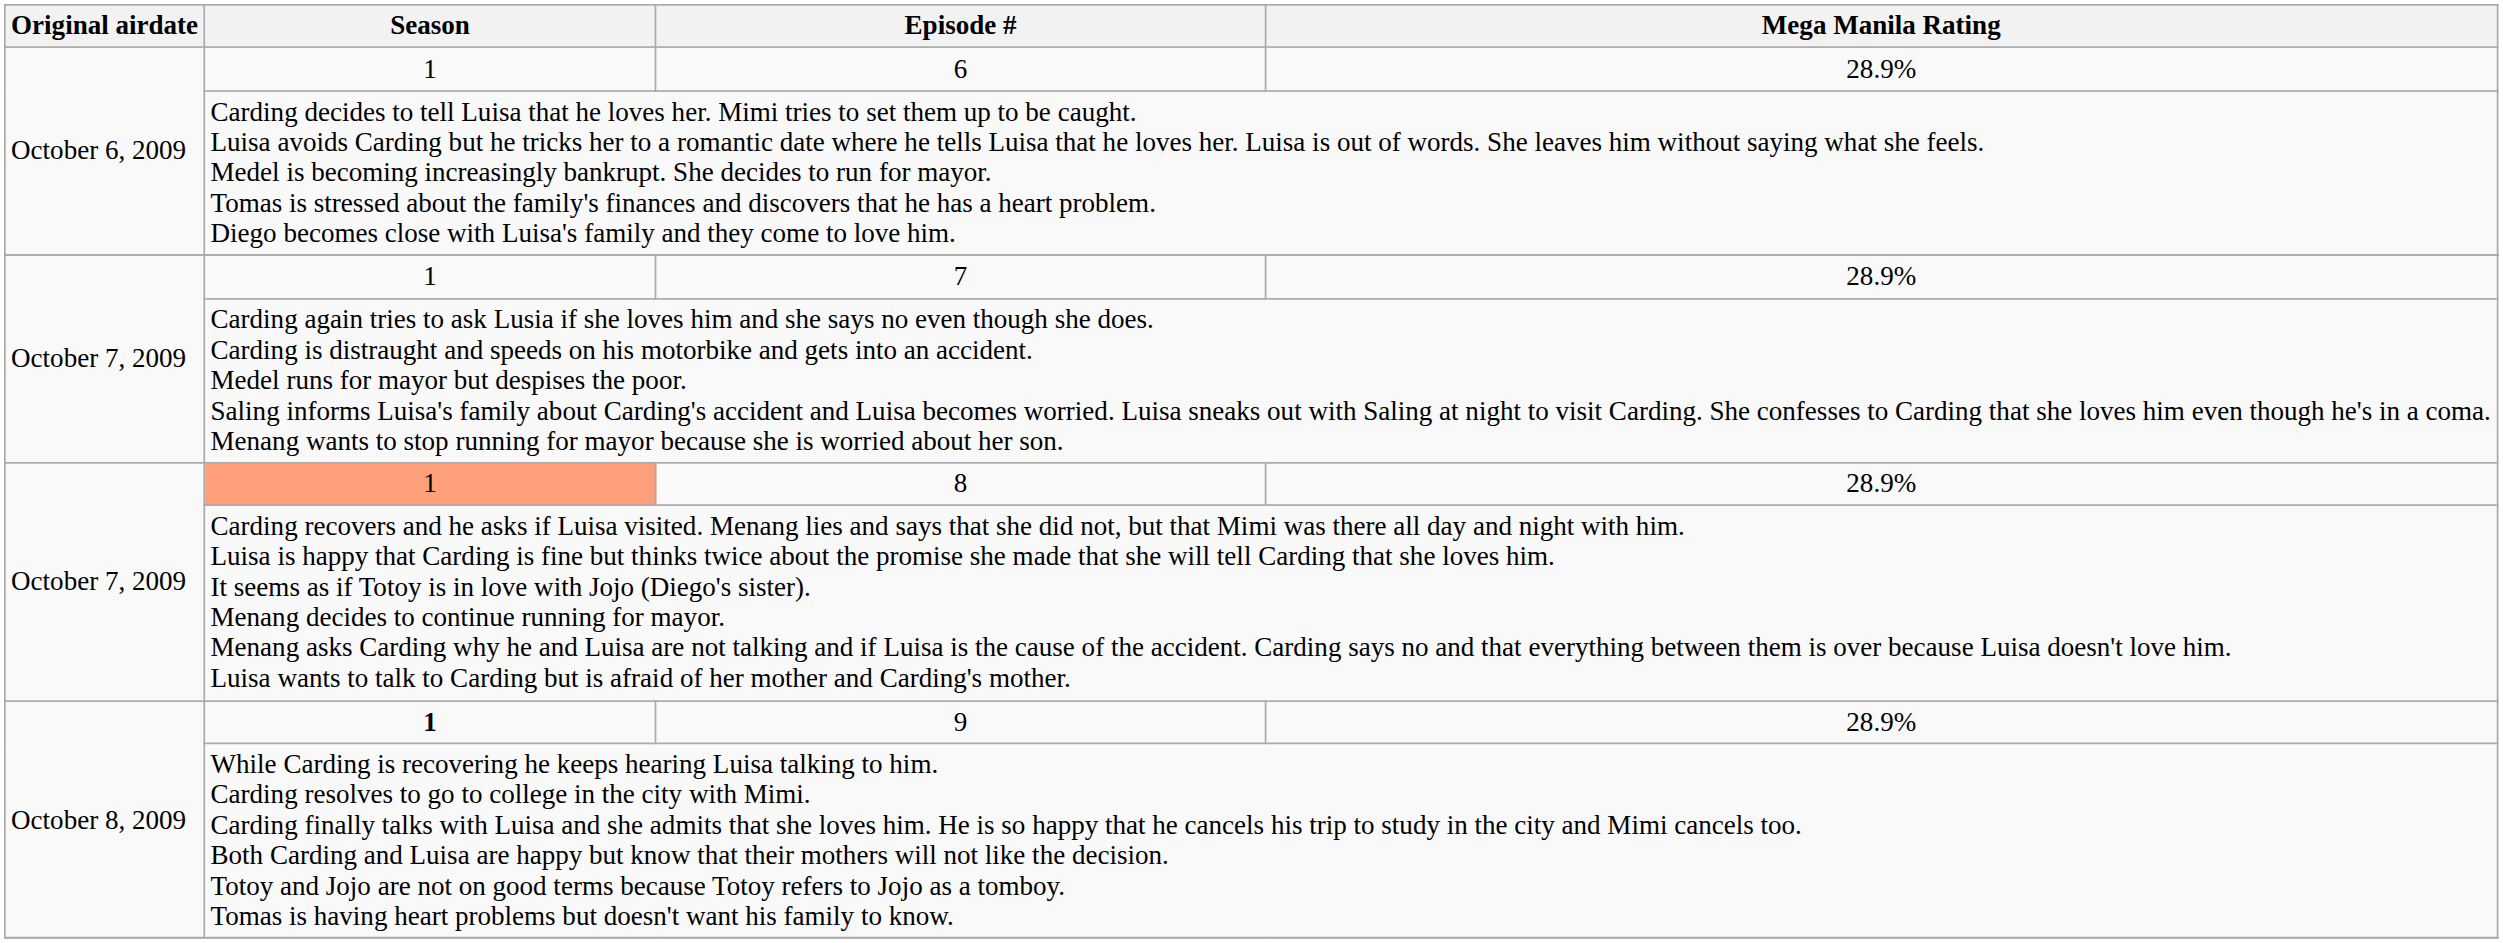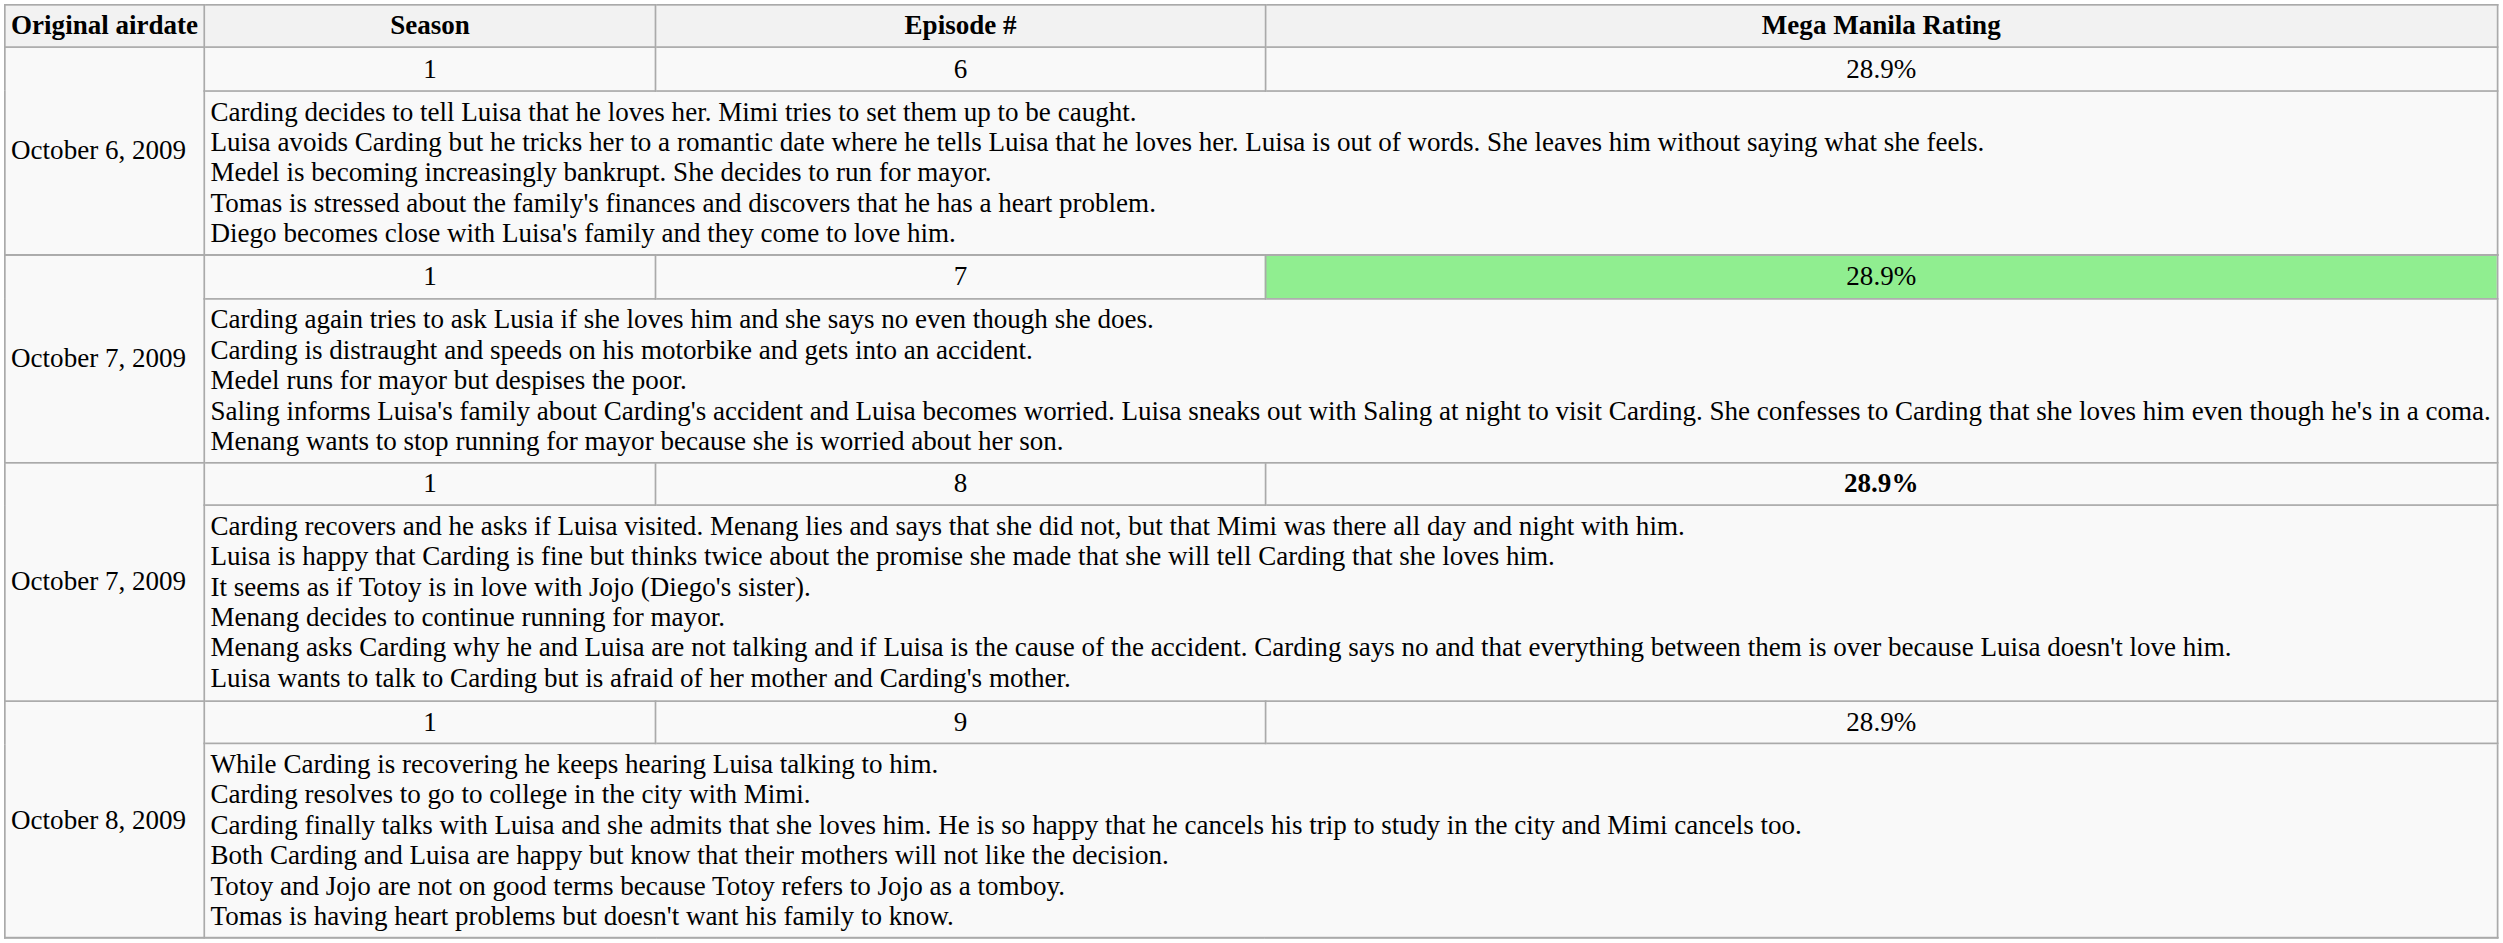7 | Mega Manila Rating: no background -> lightgreen background
8 | Season: lightsalmon background -> no background
8 | Mega Manila Rating: normal -> bold
9 | Season: bold -> normal
